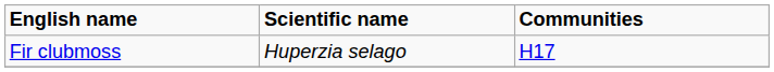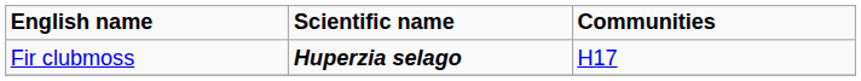Fir clubmoss | Scientific name: normal -> bold
